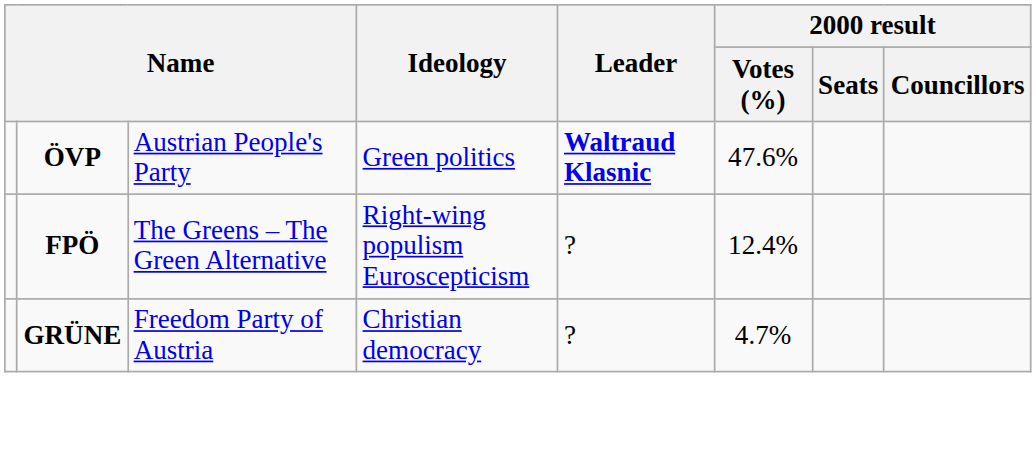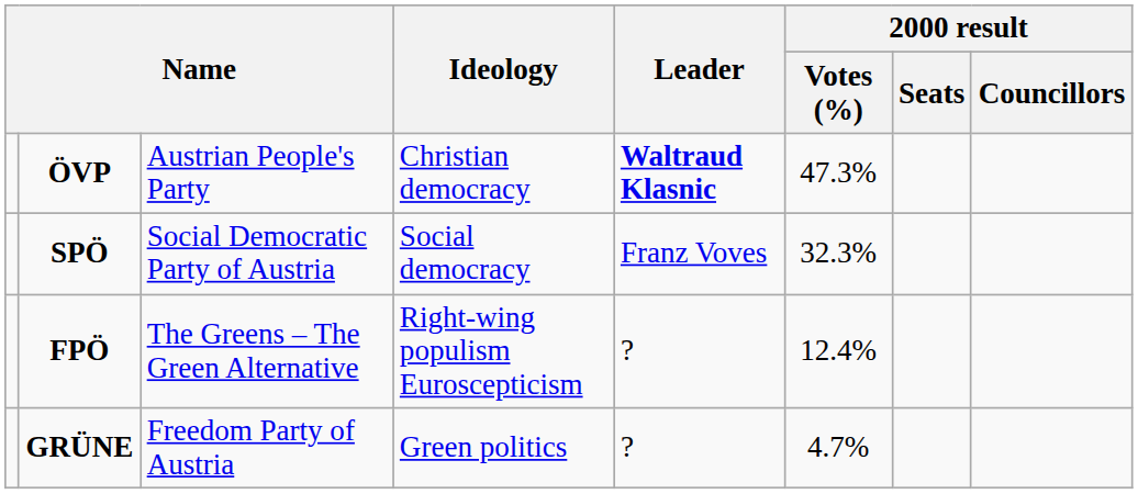ÖVP | Ideology: Green politics -> Christian democracy
ÖVP | 2000 result / Votes (%): 47.6% -> 47.3%
+ row: SPÖ | Social Democratic Party of Austria | Social democracy | Franz Voves | 32.3%
GRÜNE | Ideology: Christian democracy -> Green politics
